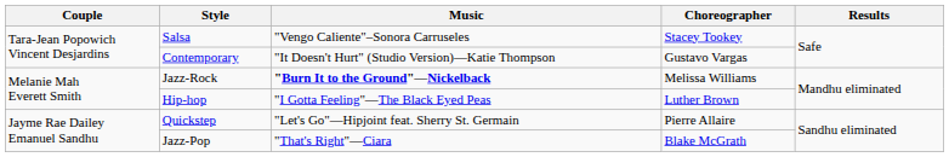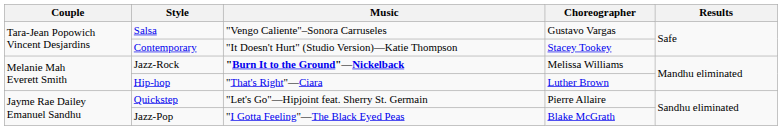Salsa | Choreographer: Stacey Tookey -> Gustavo Vargas
Contemporary | Choreographer: Gustavo Vargas -> Stacey Tookey
Hip-hop | Music: "I Gotta Feeling"—The Black Eyed Peas -> "That's Right"—Ciara
Jazz-Pop | Music: "That's Right"—Ciara -> "I Gotta Feeling"—The Black Eyed Peas
